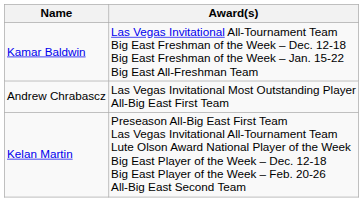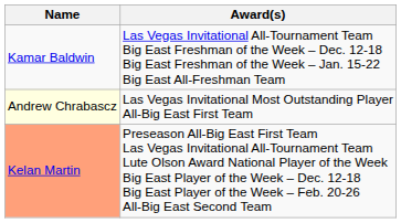row 3 | Name: no background -> lightyellow background
row 4 | Name: no background -> lightsalmon background
